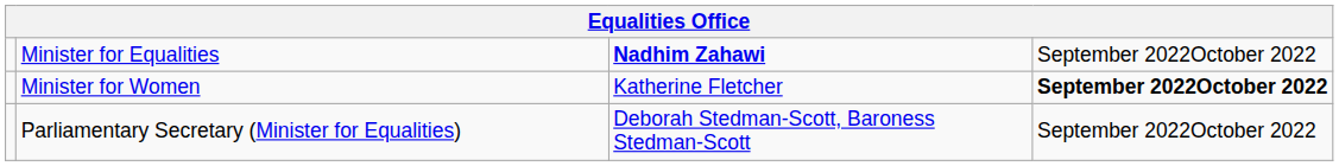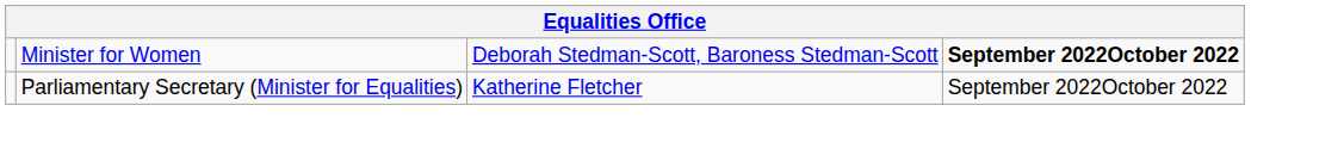- row: Minister for Equalities | Nadhim Zahawi | September 2022October 2022
Minister for Women | column 3: Katherine Fletcher -> Deborah Stedman-Scott, Baroness Stedman-Scott
Parliamentary Secretary (Minister for Equalities) | column 3: Deborah Stedman-Scott, Baroness Stedman-Scott -> Katherine Fletcher
